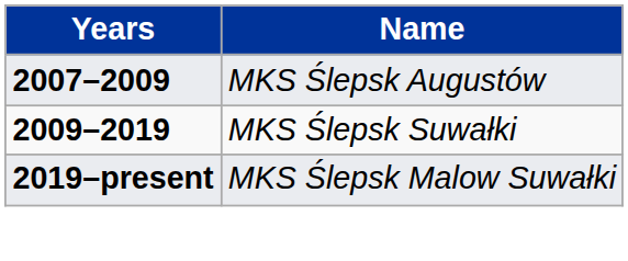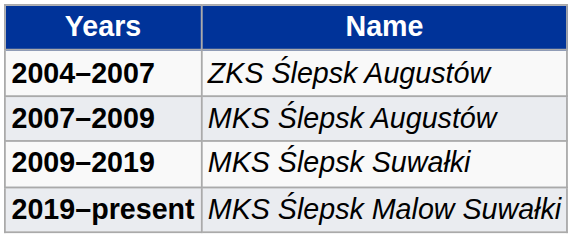+ row: 2004–2007 | ZKS Ślepsk Augustów
